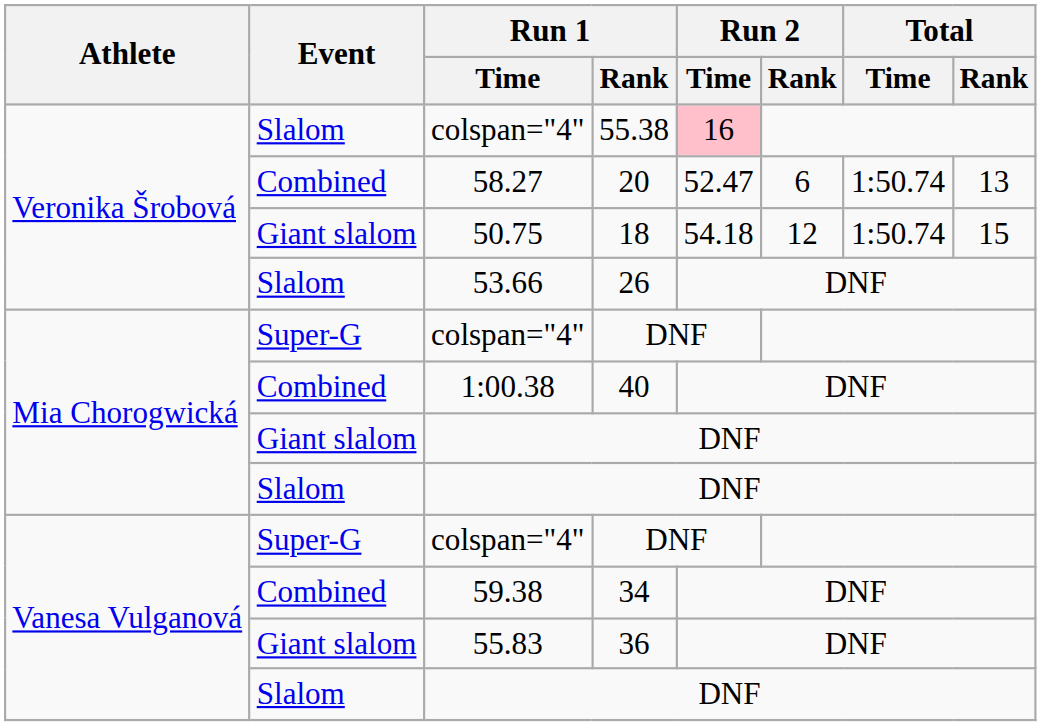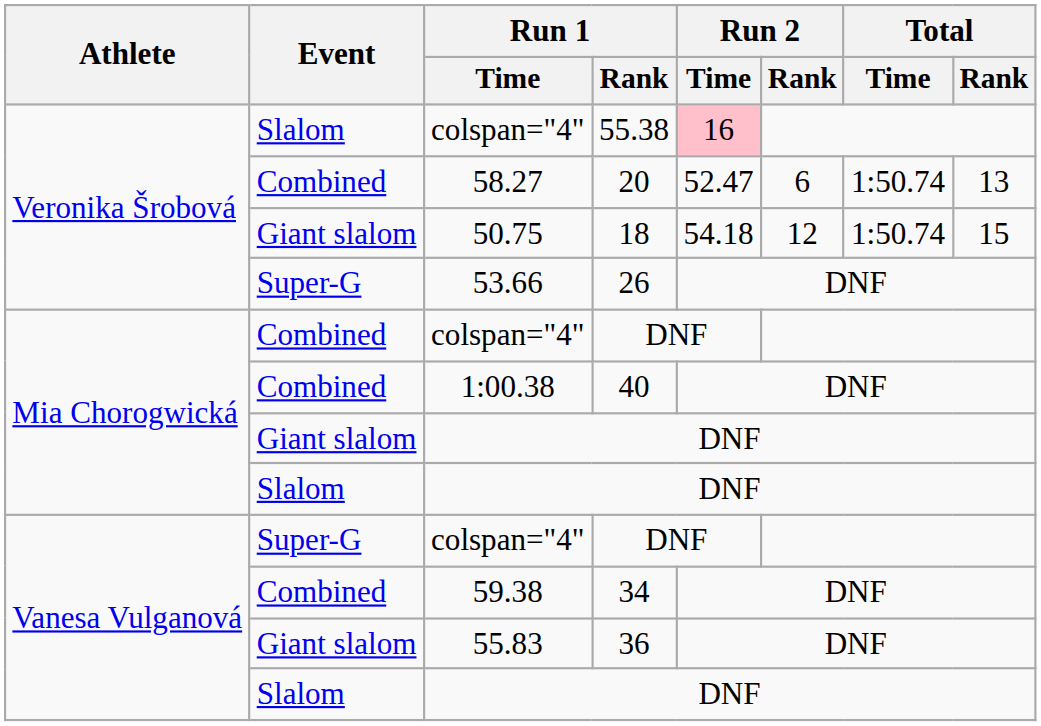53.66 | Event: Slalom -> Super-G
Mia Chorogwická / colspan="4" | Event: Super-G -> Combined
